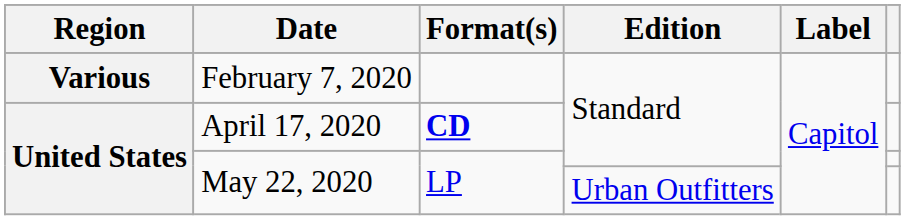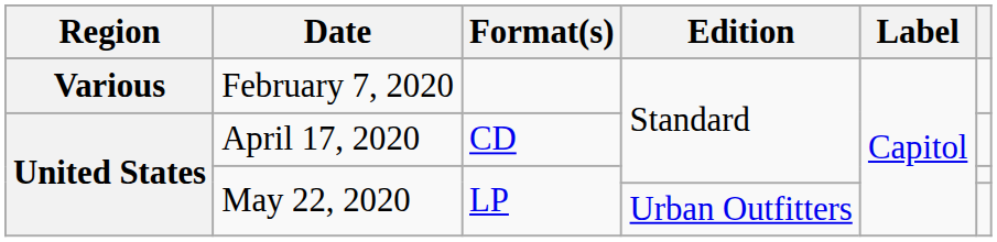April 17, 2020 | Format(s): bold -> normal
